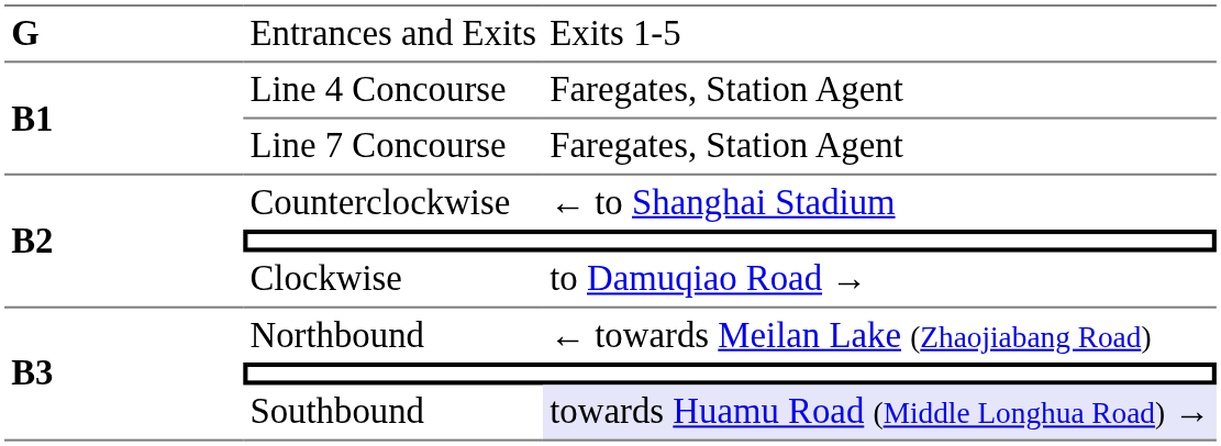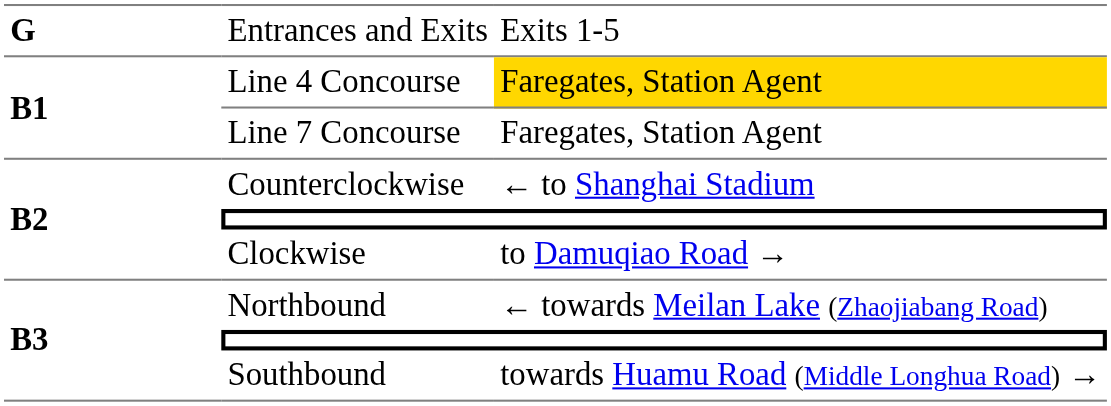Line 4 Concourse | column 3: no background -> gold background
Southbound | column 3: lavender background -> no background
